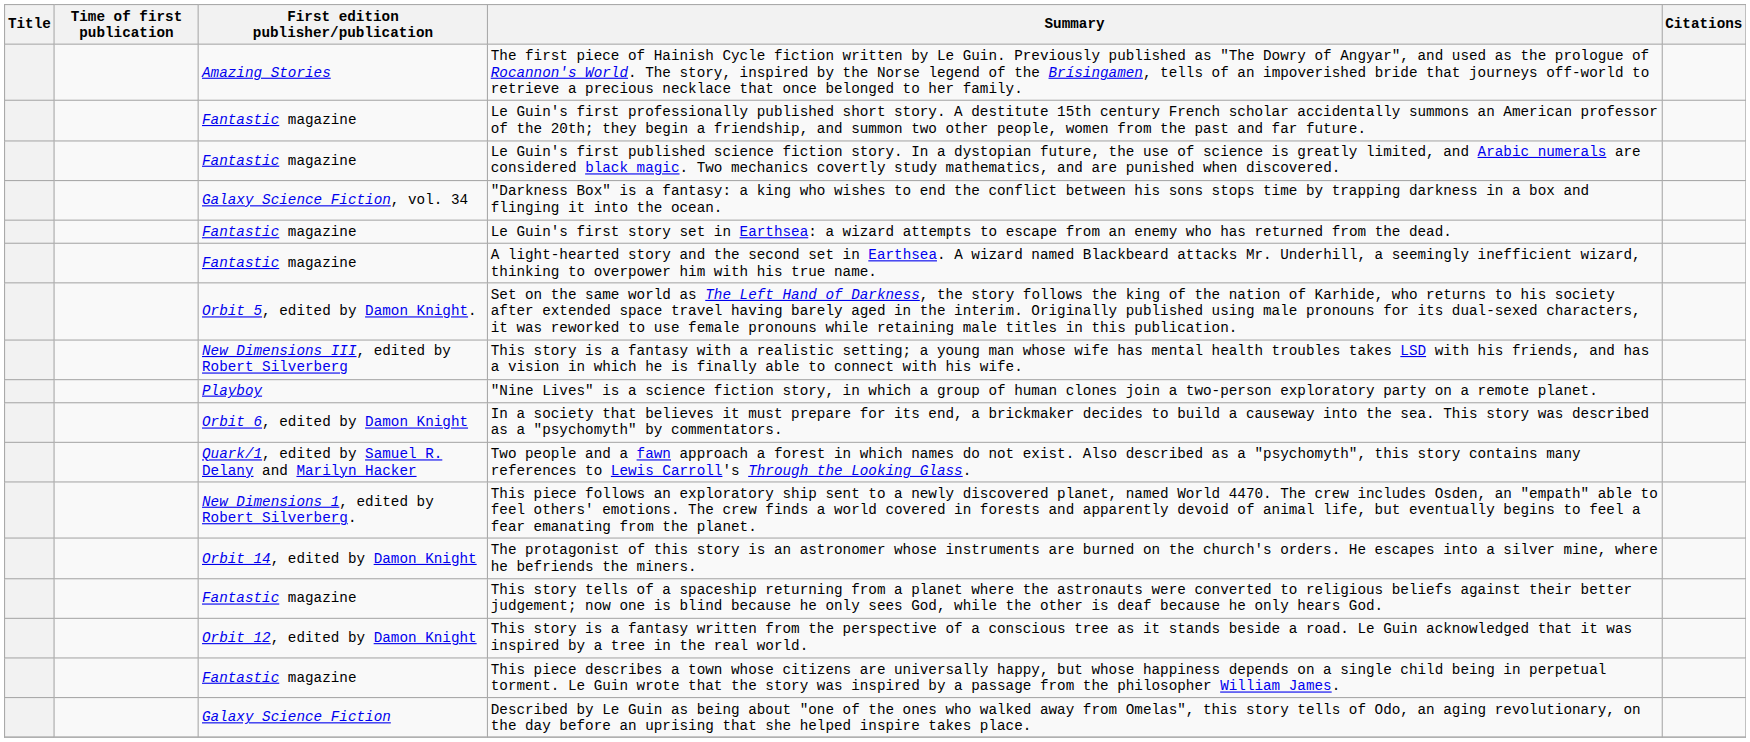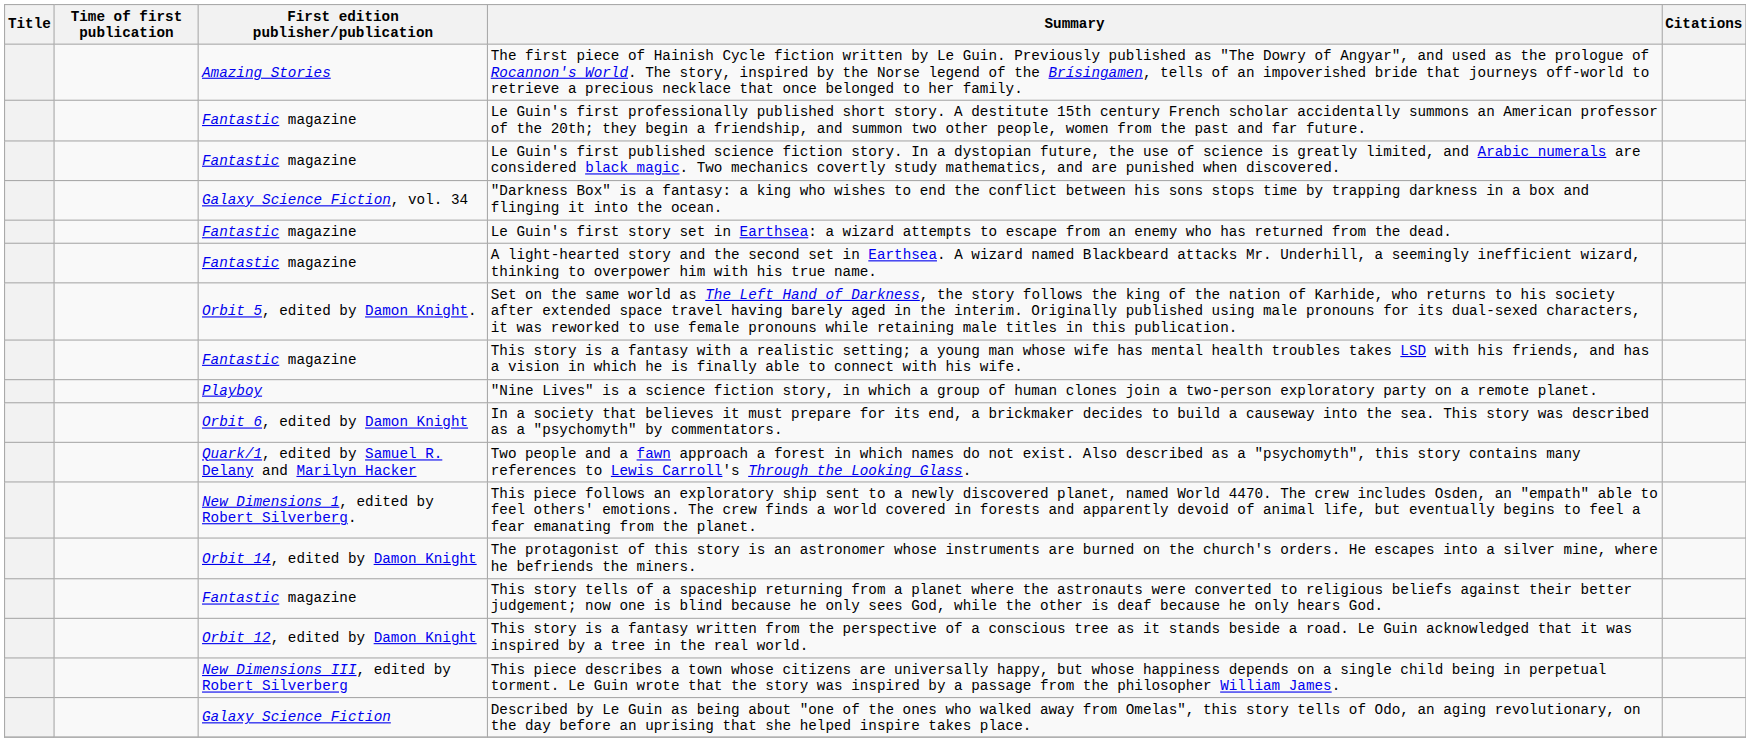row 9 | First edition publisher/publication: New Dimensions III, edited by Robert Silverberg -> Fantastic magazine
row 17 | First edition publisher/publication: Fantastic magazine -> New Dimensions III, edited by Robert Silverberg
